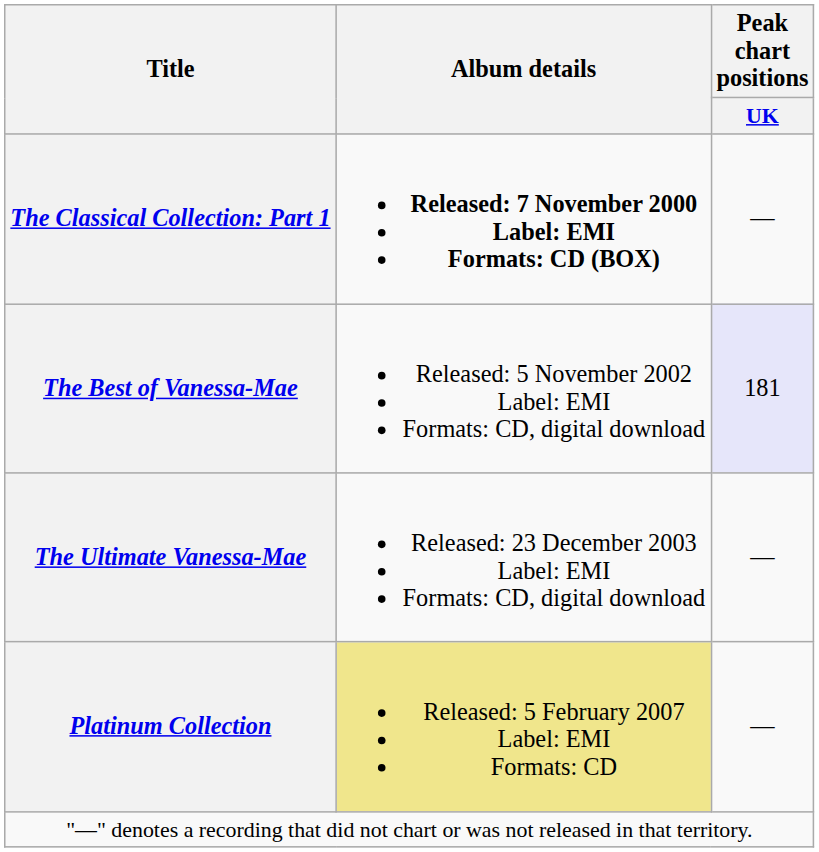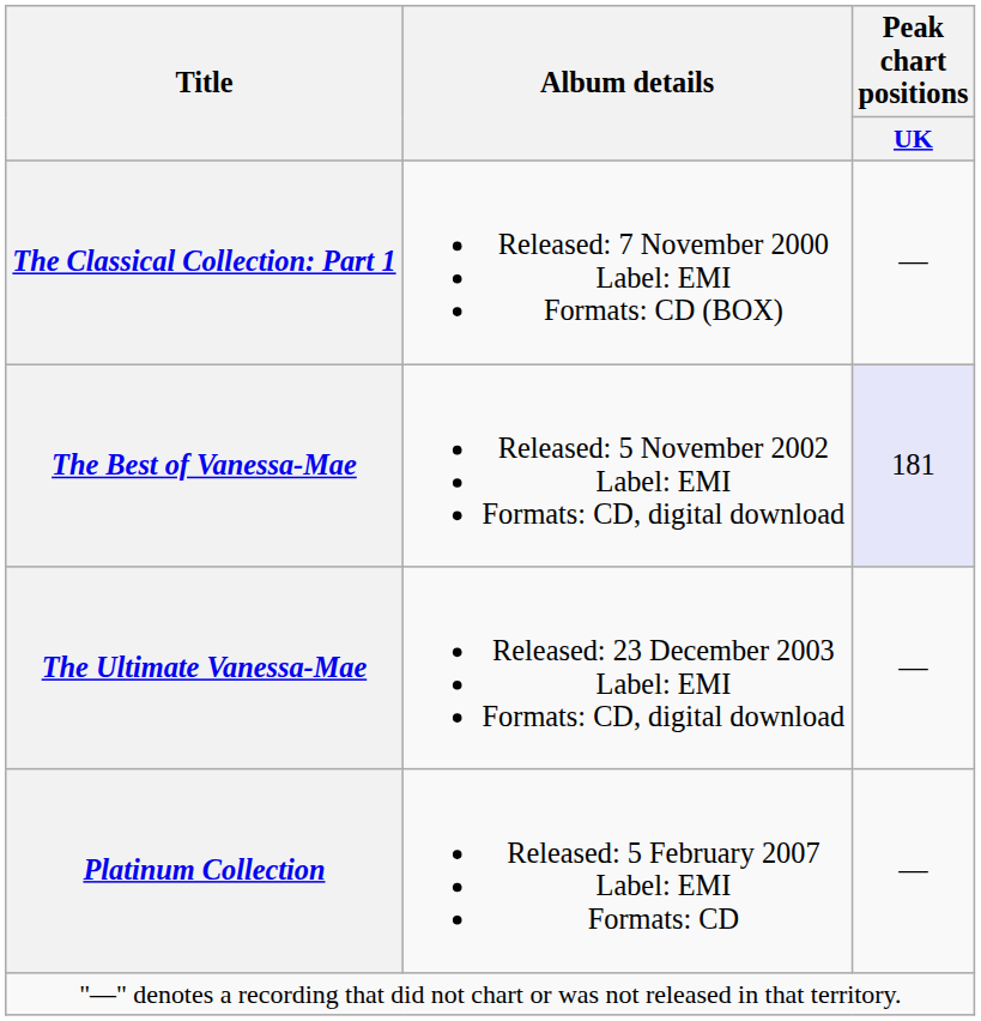The Classical Collection: Part 1 | Album details: bold -> normal
Platinum Collection | Album details: khaki background -> no background
